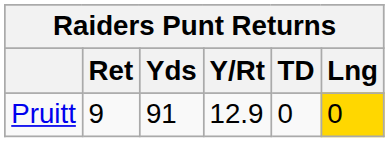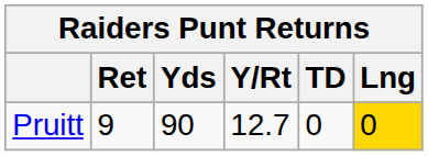Pruitt | Yds: 91 -> 90
Pruitt | Y/Rt: 12.9 -> 12.7
